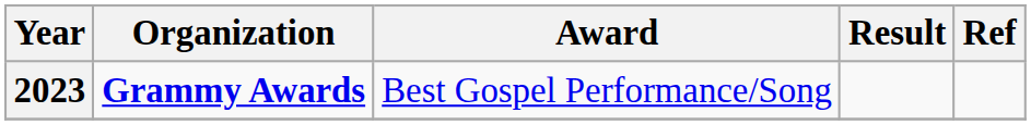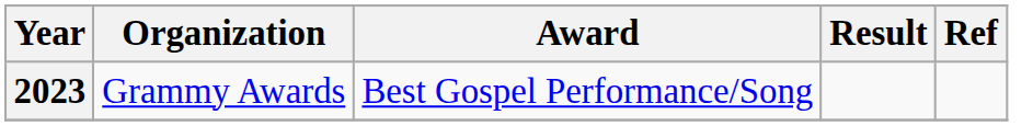2023 | Organization: bold -> normal
